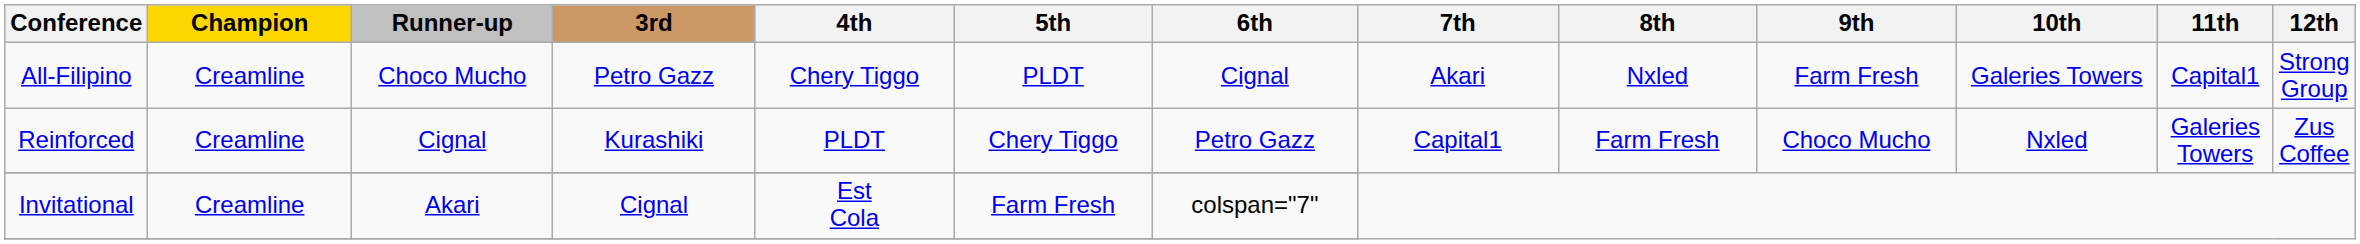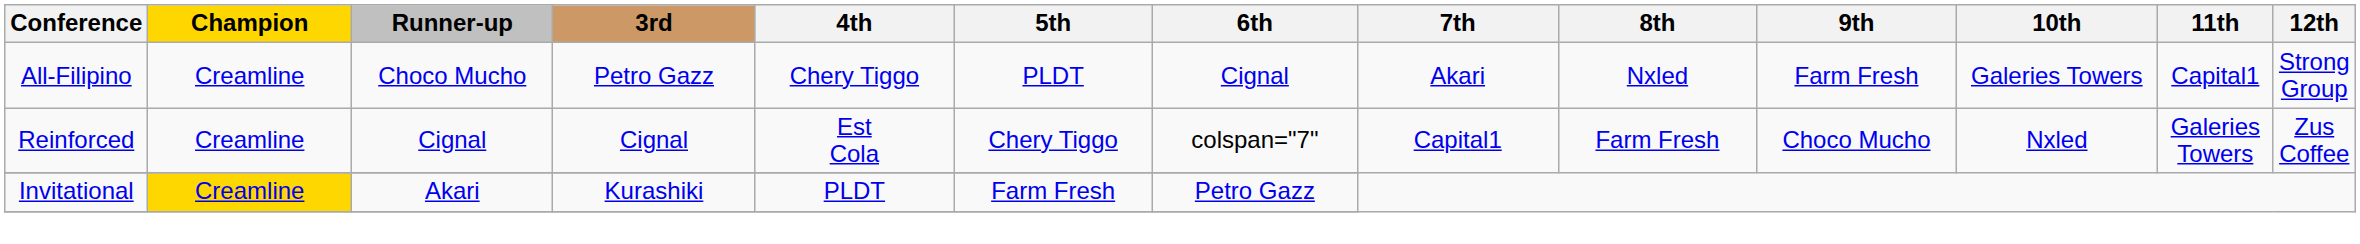Reinforced | 3rd: Kurashiki -> Cignal
Reinforced | 4th: PLDT -> Est Cola
Reinforced | 6th: Petro Gazz -> colspan="7"
Invitational | Champion: no background -> gold background
Invitational | 3rd: Cignal -> Kurashiki
Invitational | 4th: Est Cola -> PLDT
Invitational | 6th: colspan="7" -> Petro Gazz
